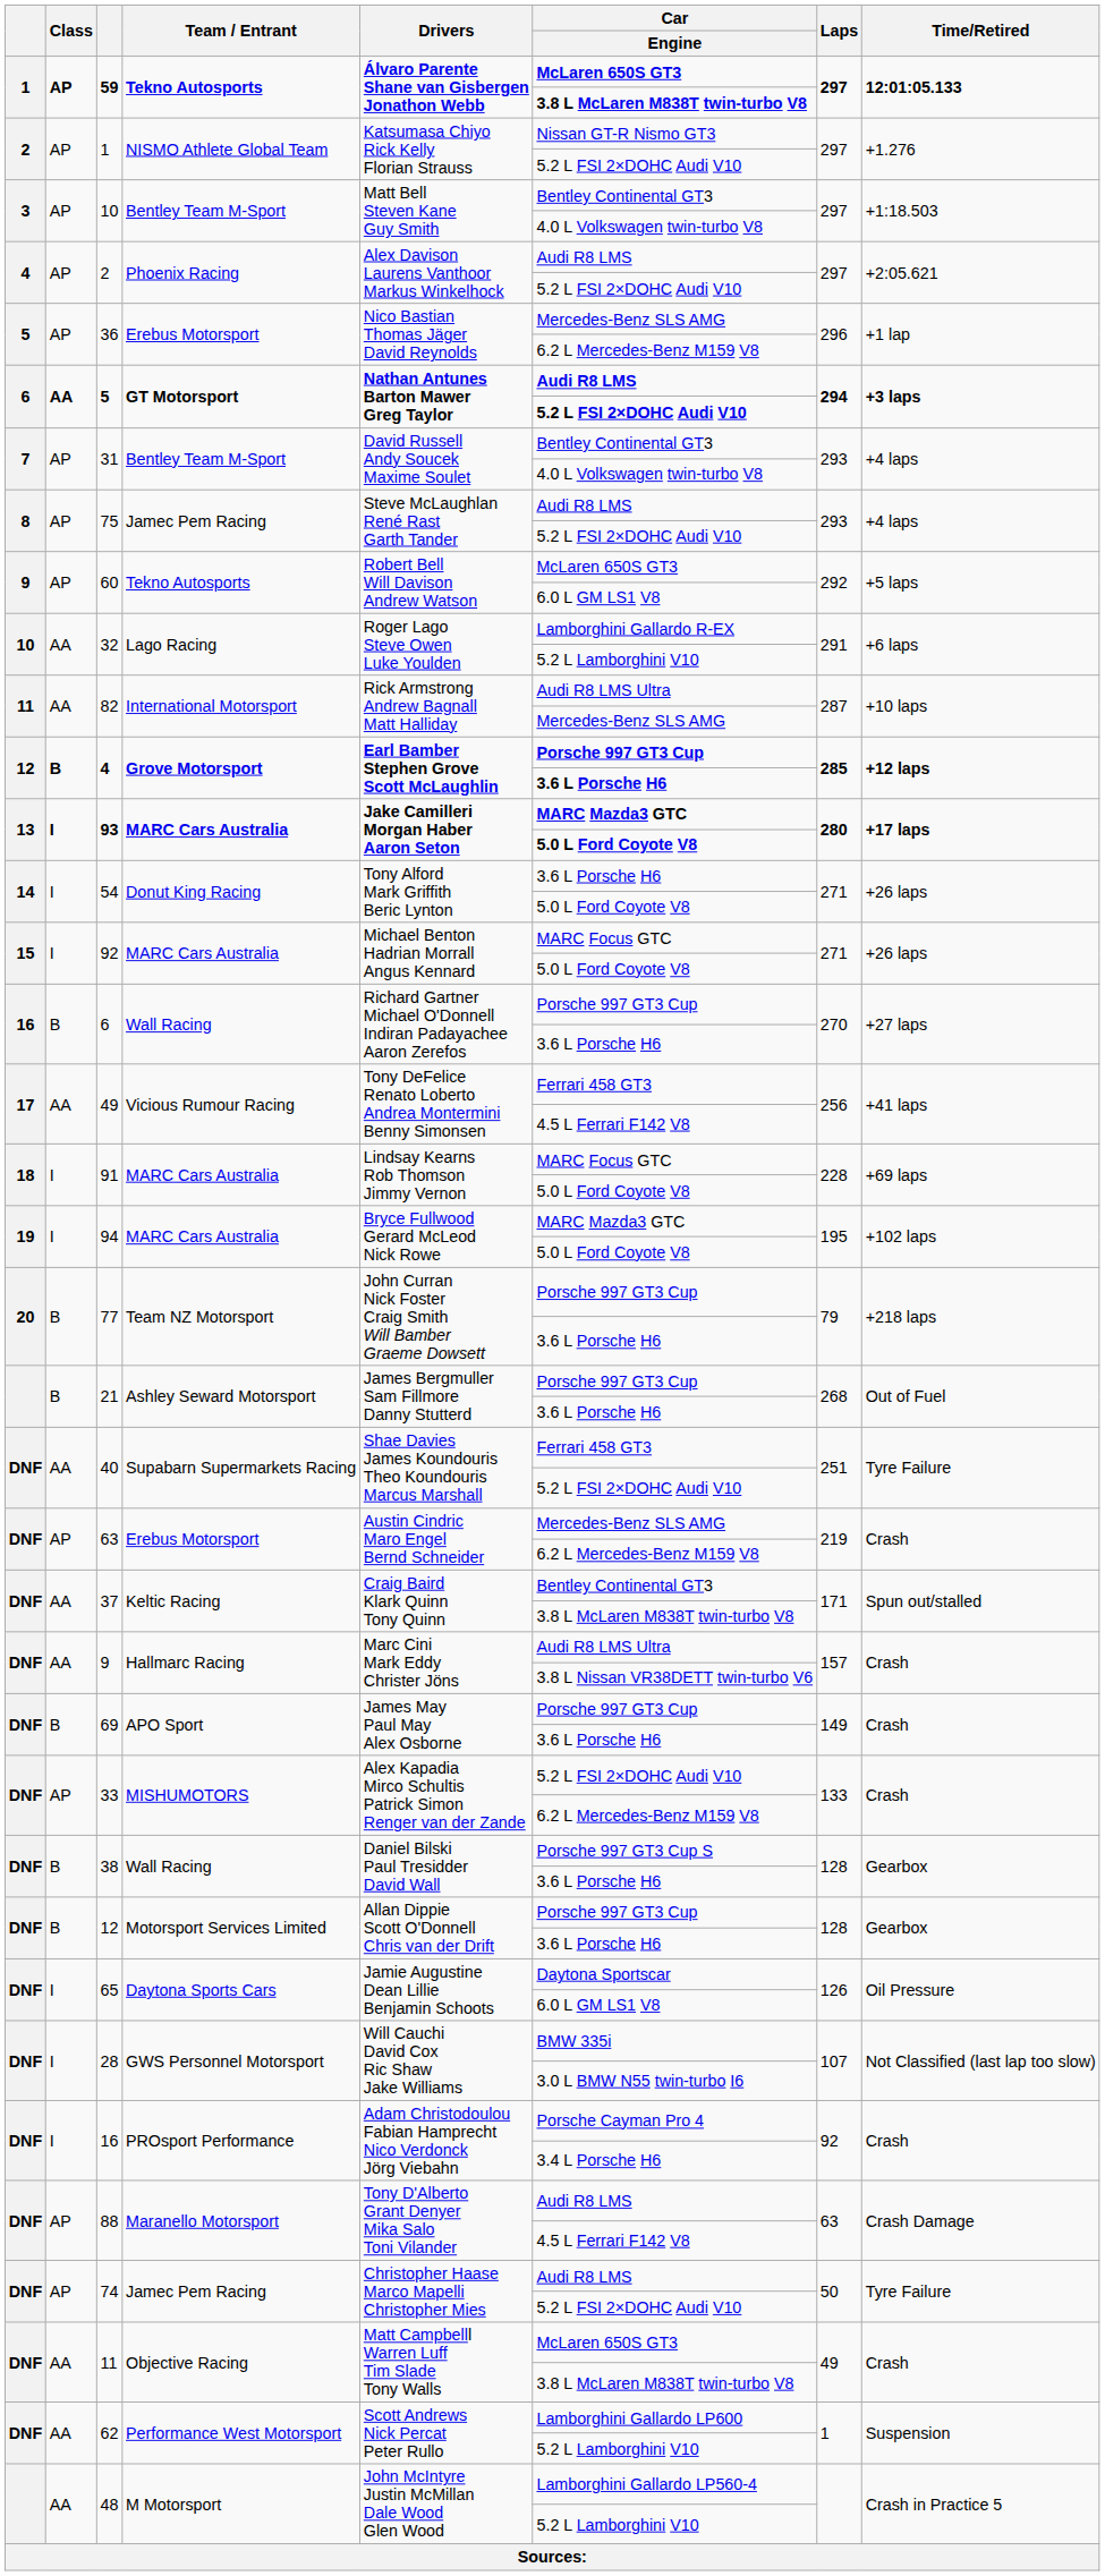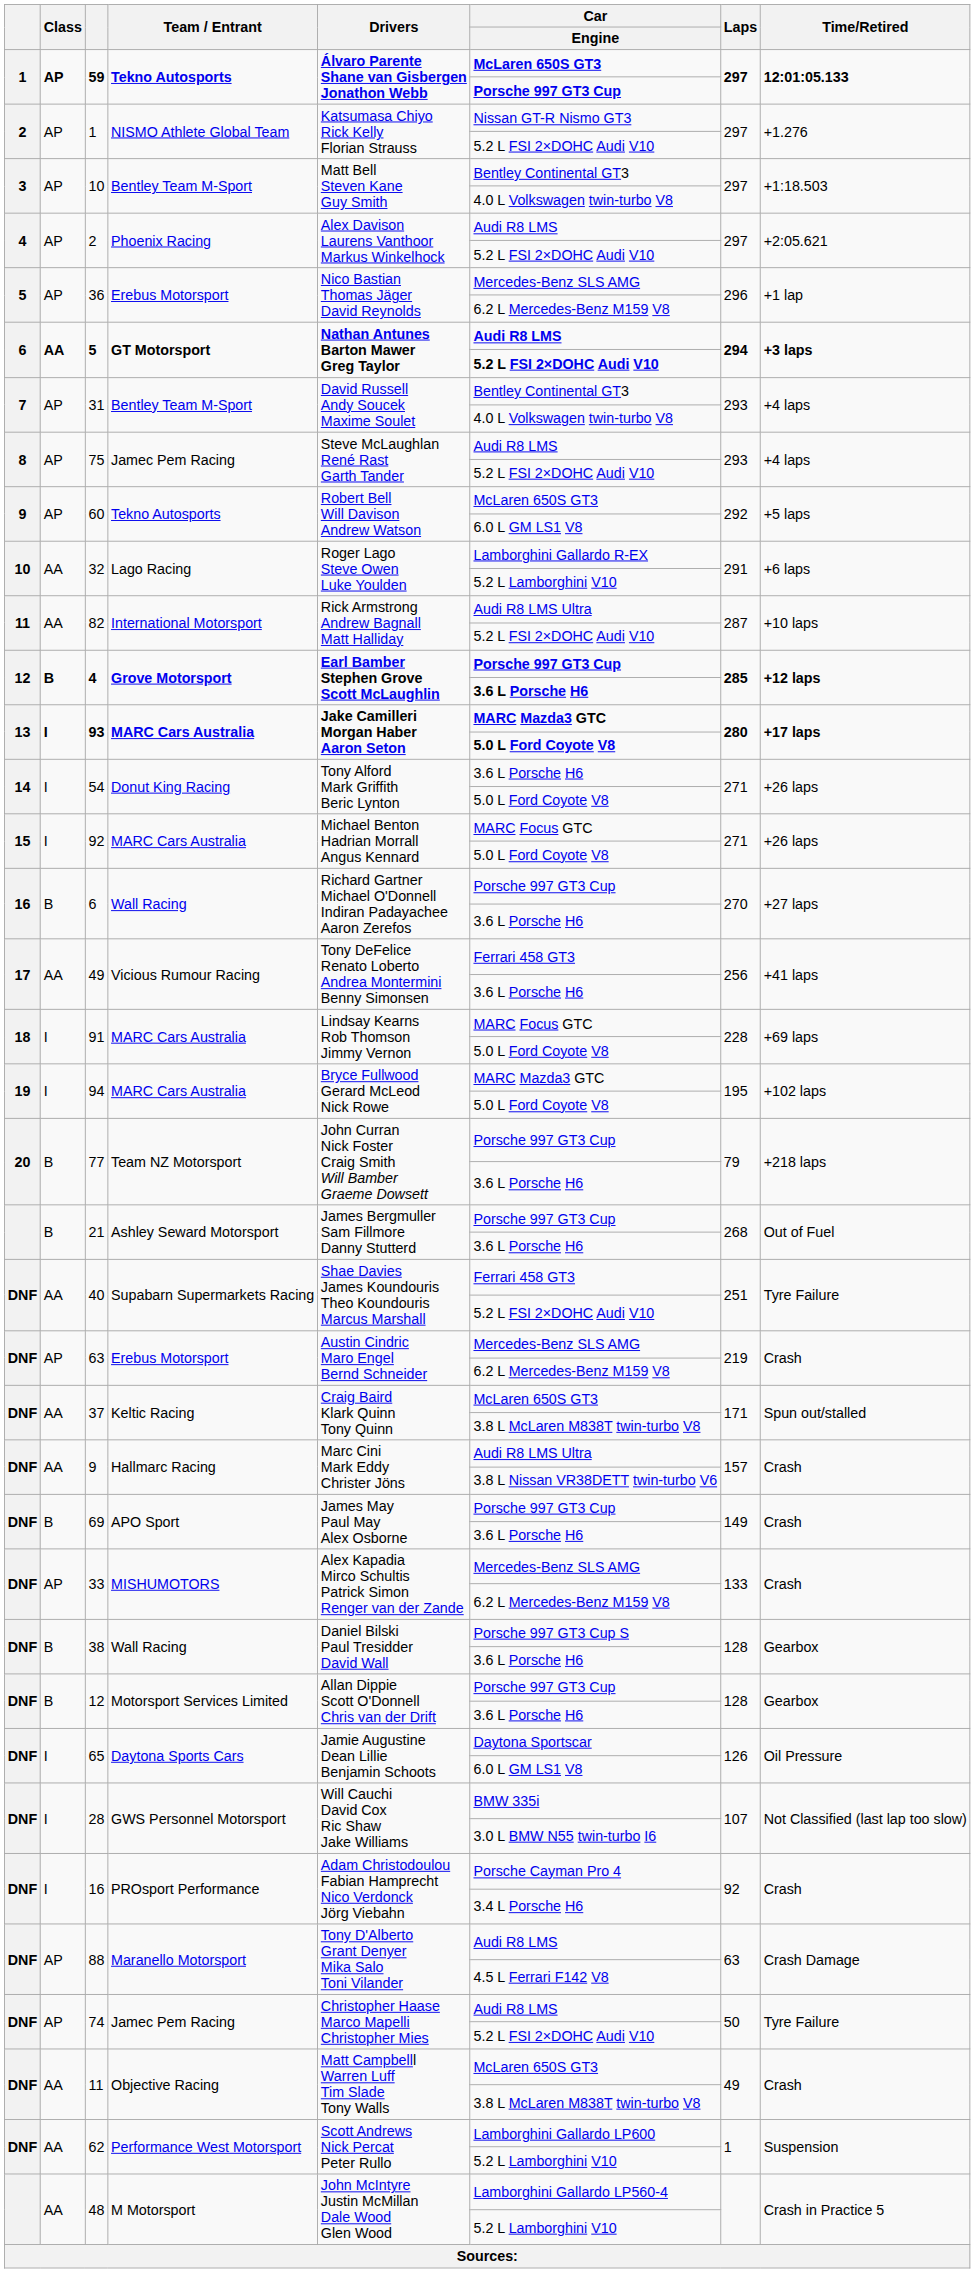row 4 | Car / Engine: 3.8 L McLaren M838T twin-turbo V8 -> Porsche 997 GT3 Cup
row 24 | Car / Engine: Mercedes-Benz SLS AMG -> 5.2 L FSI 2×DOHC Audi V10
row 36 | Car / Engine: 4.5 L Ferrari F142 V8 -> 3.6 L Porsche H6
row 49 | Car / Engine: Bentley Continental GT3 -> McLaren 650S GT3
row 55 | Car / Engine: 5.2 L FSI 2×DOHC Audi V10 -> Mercedes-Benz SLS AMG
